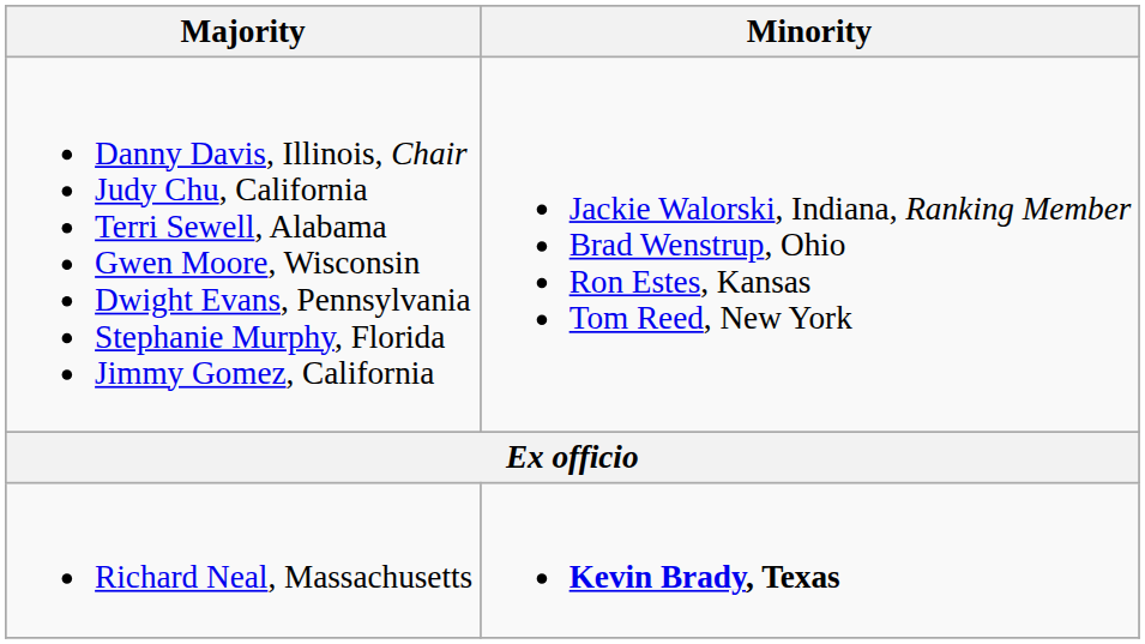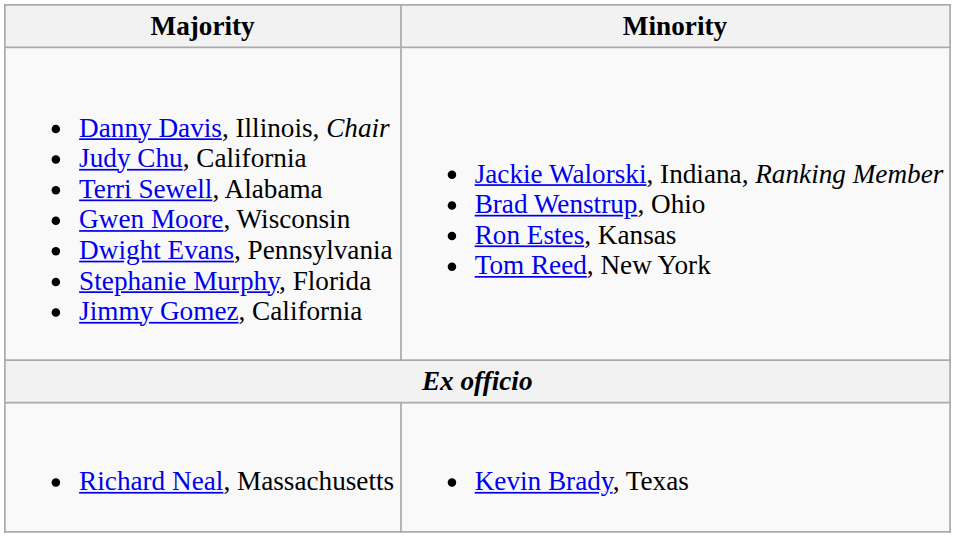Richard Neal, Massachusetts | Minority: bold -> normal
